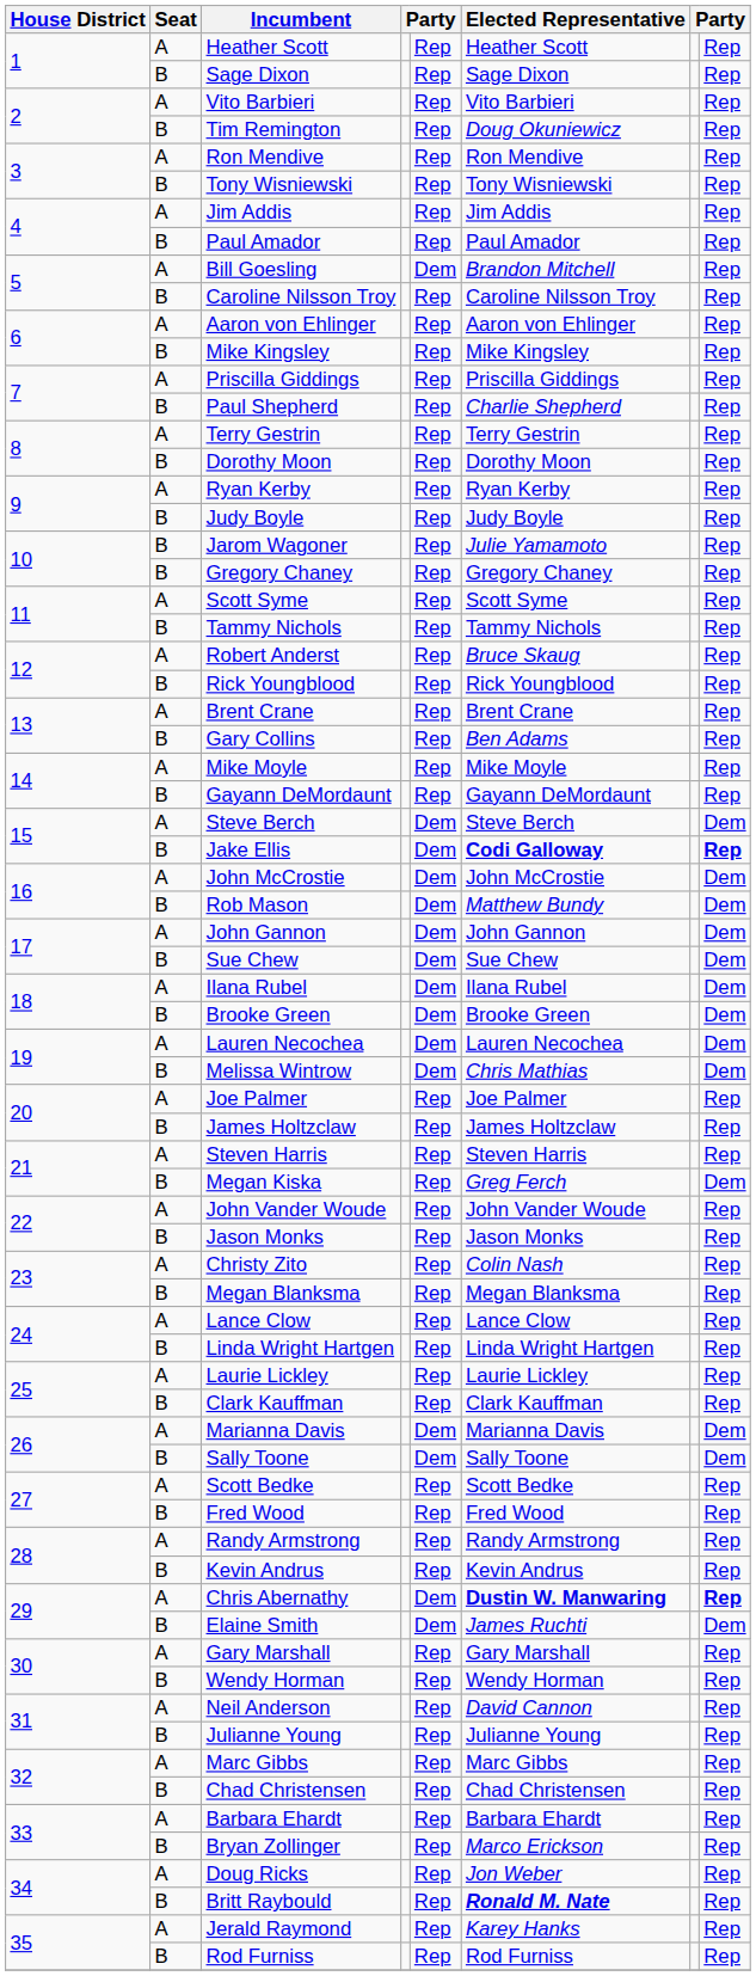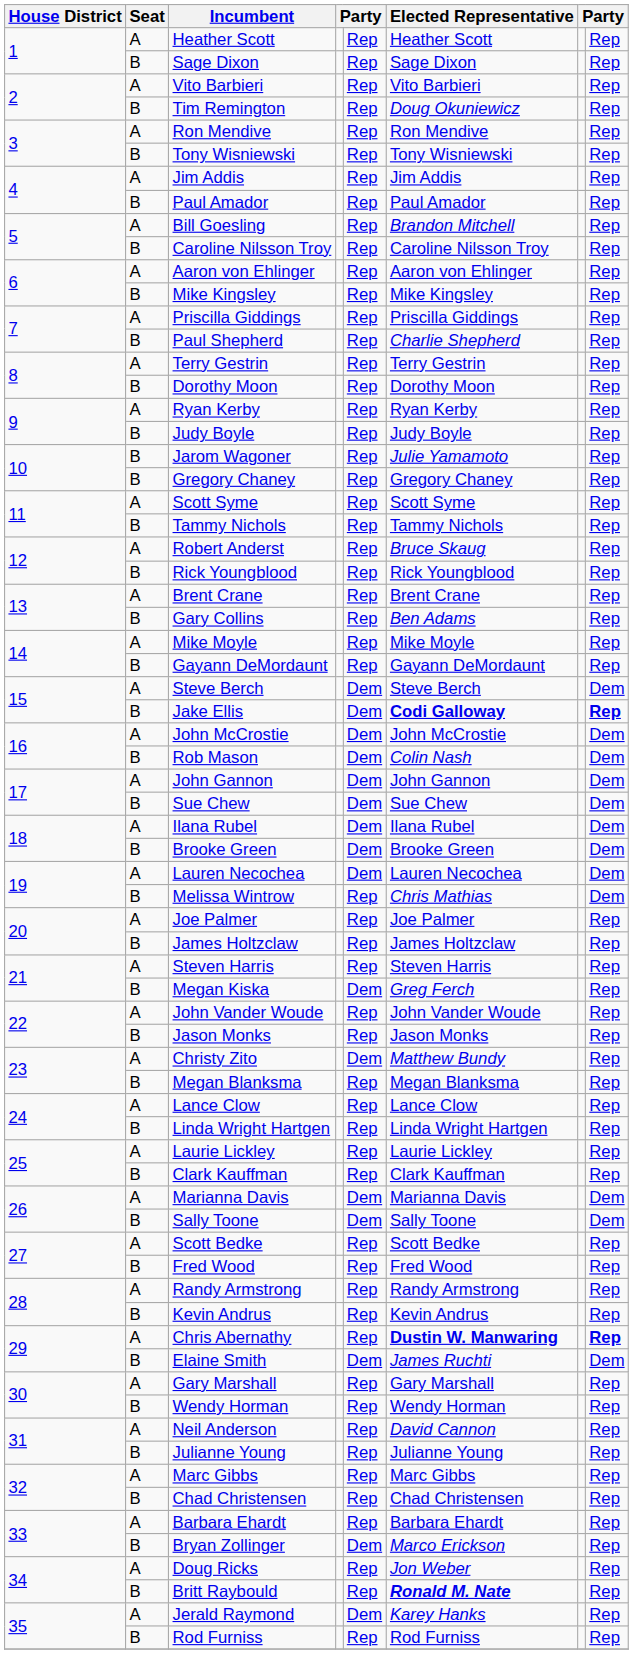Bill Goesling | column 5: Dem -> Rep
Rob Mason | Elected Representative: Matthew Bundy -> Colin Nash
Melissa Wintrow | column 5: Dem -> Rep
Megan Kiska | column 5: Rep -> Dem
Megan Kiska | column 8: Dem -> Rep
Christy Zito | column 5: Rep -> Dem
Christy Zito | Elected Representative: Colin Nash -> Matthew Bundy
Chris Abernathy | column 5: Dem -> Rep
Bryan Zollinger | column 5: Rep -> Dem
Jerald Raymond | column 5: Rep -> Dem
